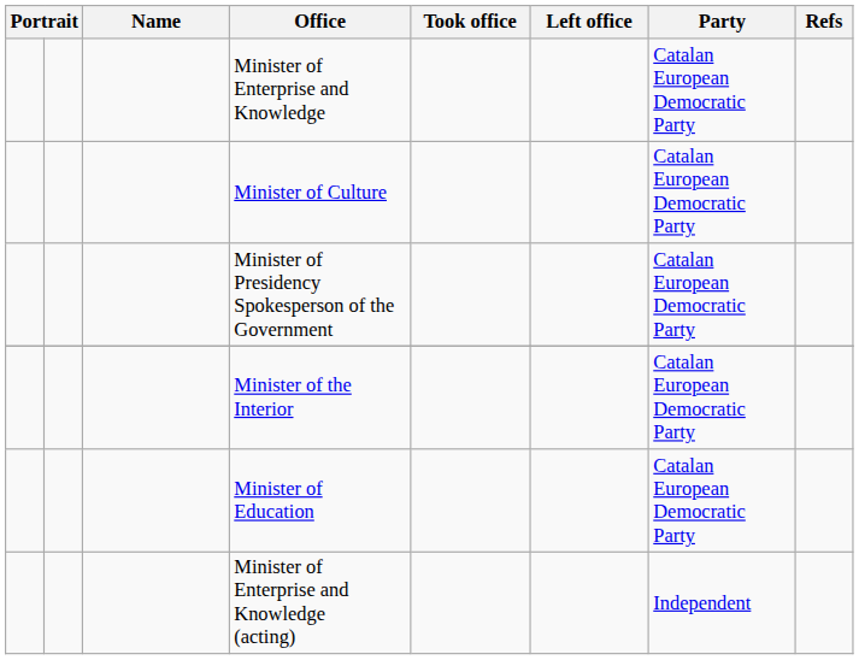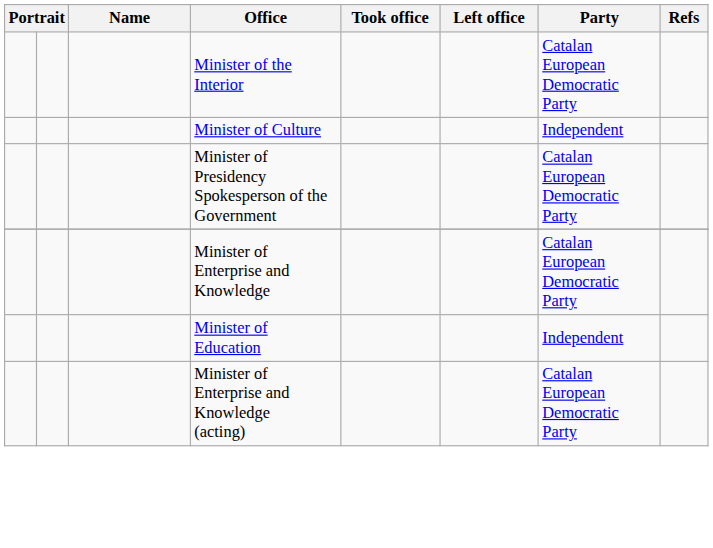rows swapped: Minister of Enterprise and Knowledge <-> Minister of the Interior
Minister of Culture | Party: Catalan European Democratic Party -> Independent
Minister of Education | Party: Catalan European Democratic Party -> Independent
Minister of Enterprise and Knowledge (acting) | Party: Independent -> Catalan European Democratic Party
